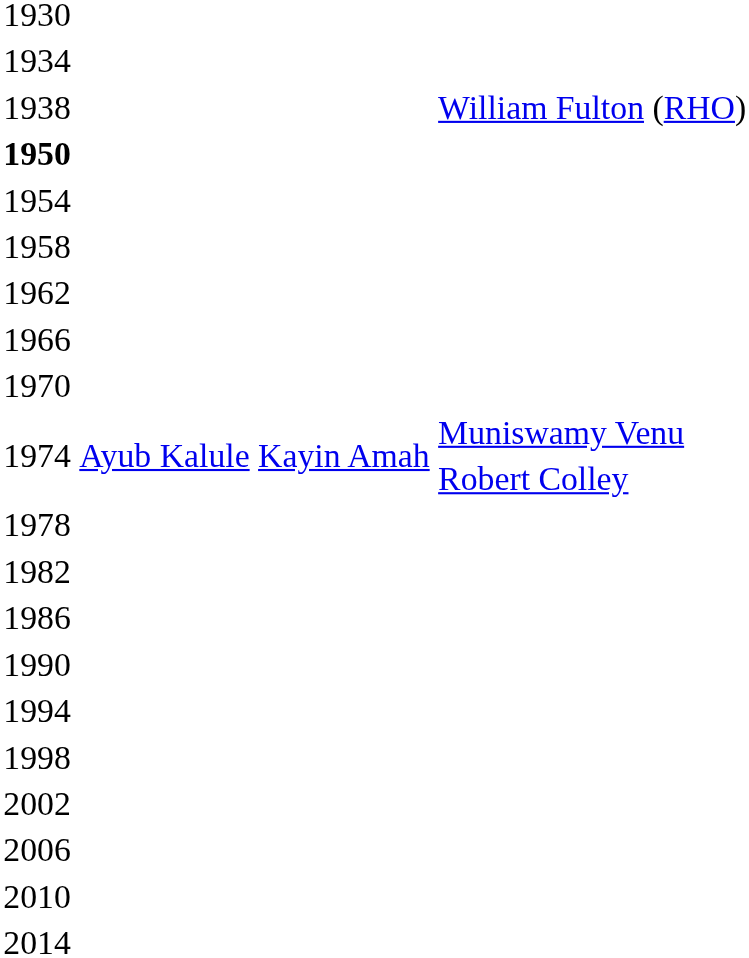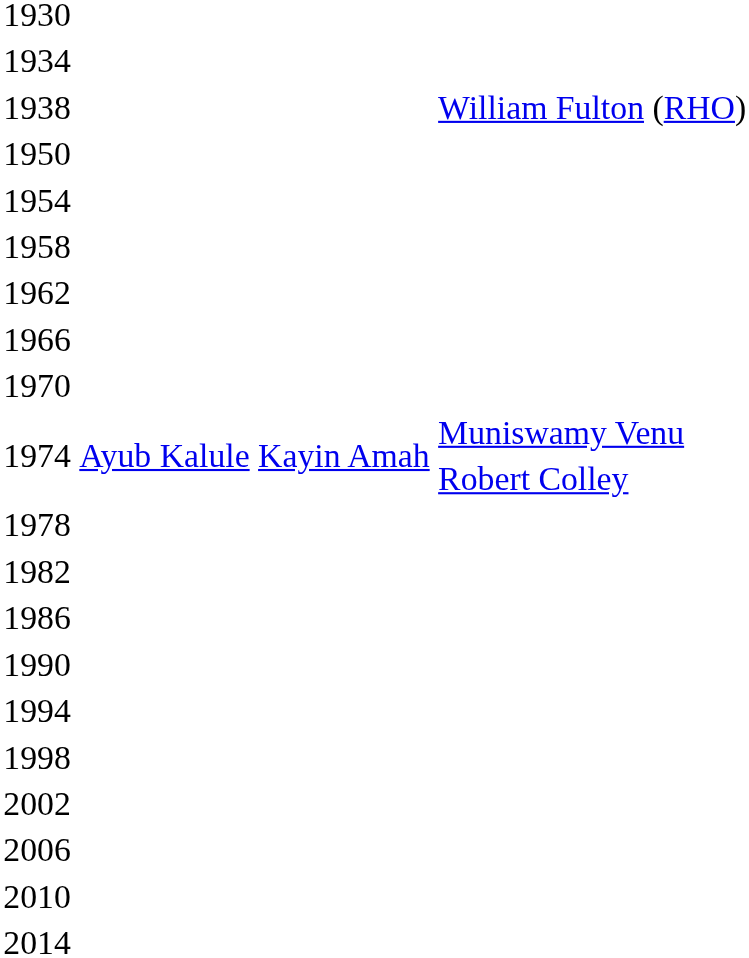1950 | column 1: bold -> normal
